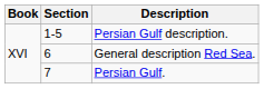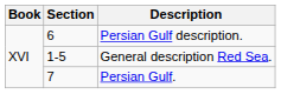Persian Gulf description. | Section: 1-5 -> 6
General description Red Sea. | Section: 6 -> 1-5
